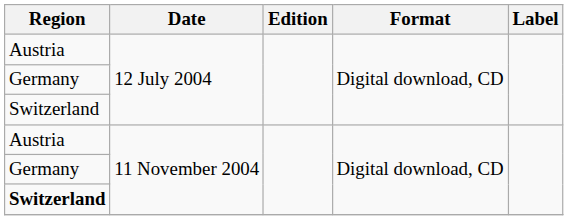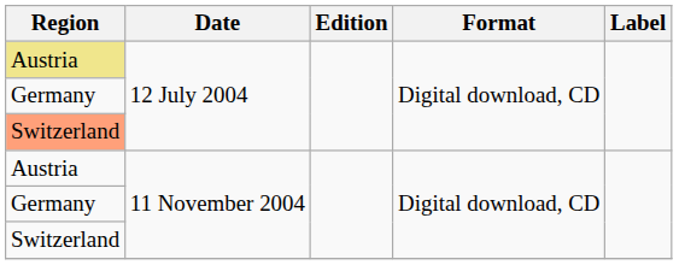Austria / 12 July 2004 | Region: no background -> khaki background
Switzerland / 12 July 2004 | Region: no background -> lightsalmon background
Switzerland / 11 November 2004 | Region: bold -> normal
